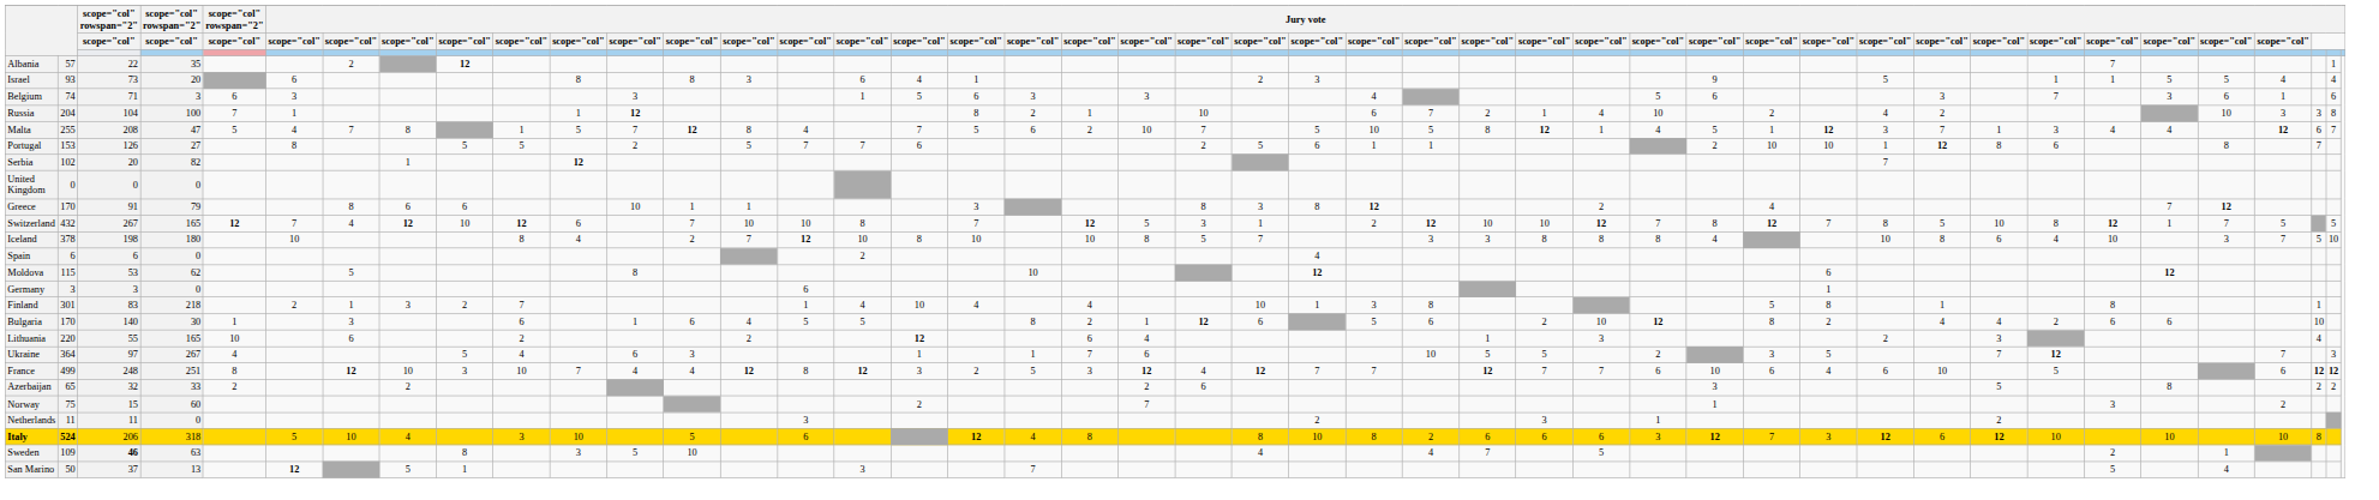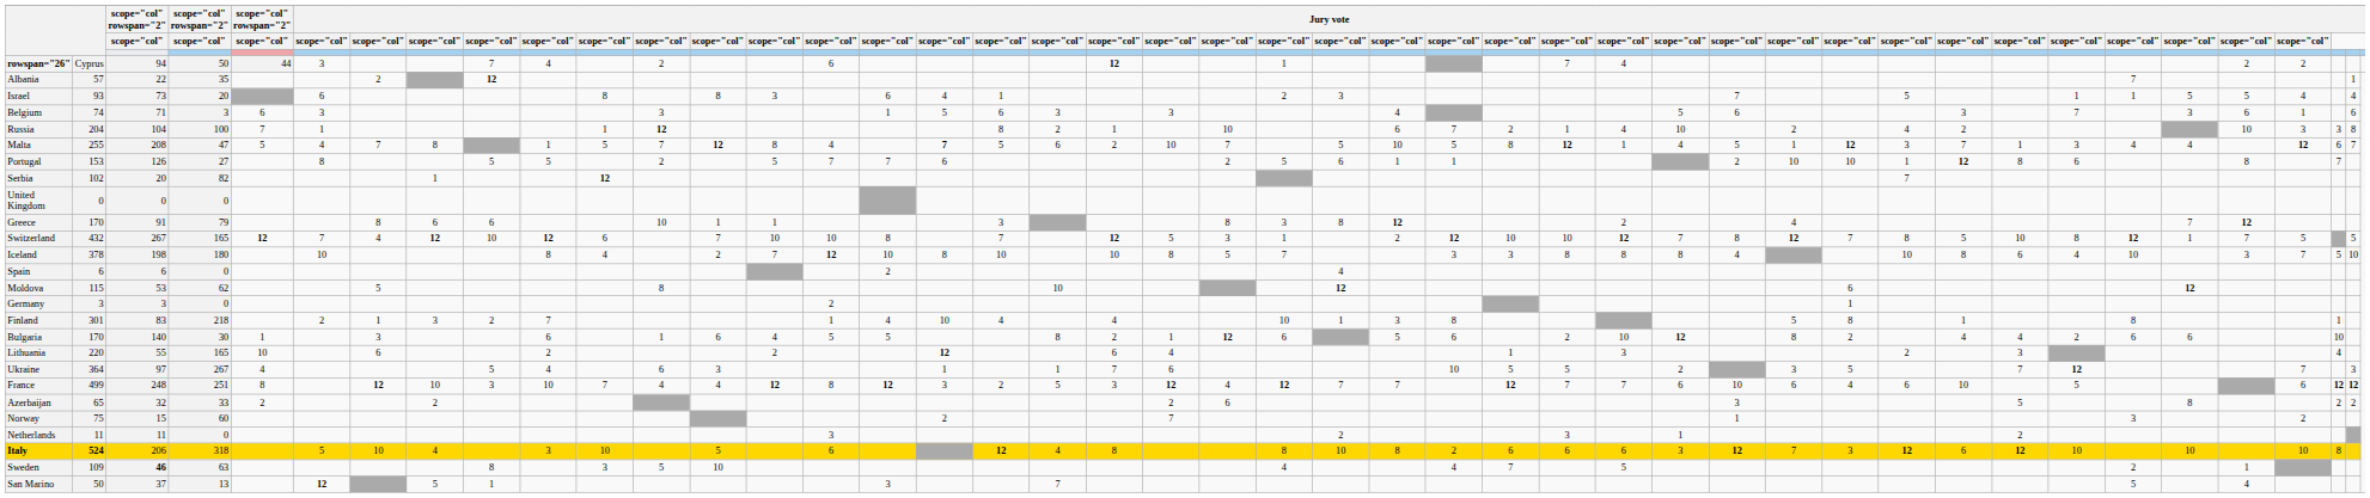+ row: rowspan="26" | Cyprus | 94 | 50 | 44 | 3 | 7 | 4 | 2 | 6 | 12 | 1 | 7 | 4 | 2 | 2
Israel | column 31: 9 -> 7
Malta | column 17: normal -> bold
Germany | column 15: 6 -> 2
